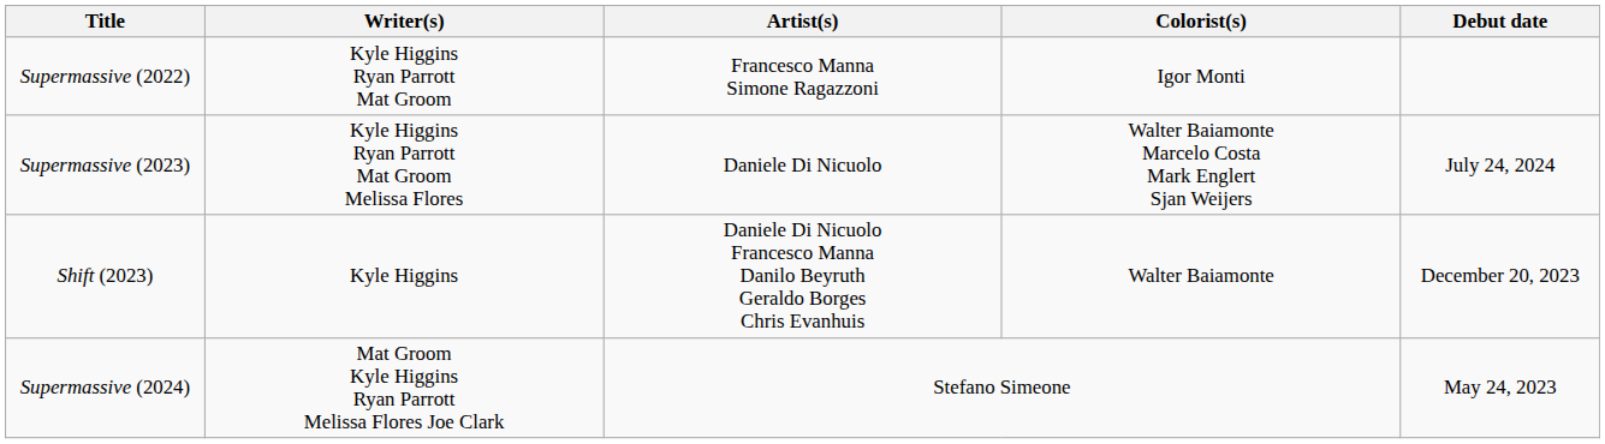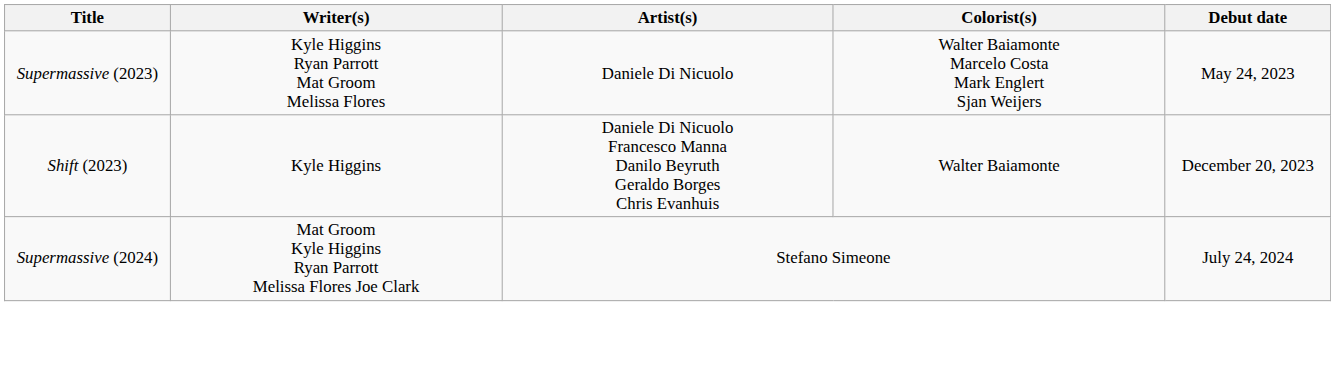- row: Supermassive (2022) | Kyle Higgins Ryan Parrott Mat Groom | Francesco Manna Simone Ragazzoni | Igor Monti
Supermassive (2023) | Debut date: July 24, 2024 -> May 24, 2023
Supermassive (2024) | Debut date: May 24, 2023 -> July 24, 2024
